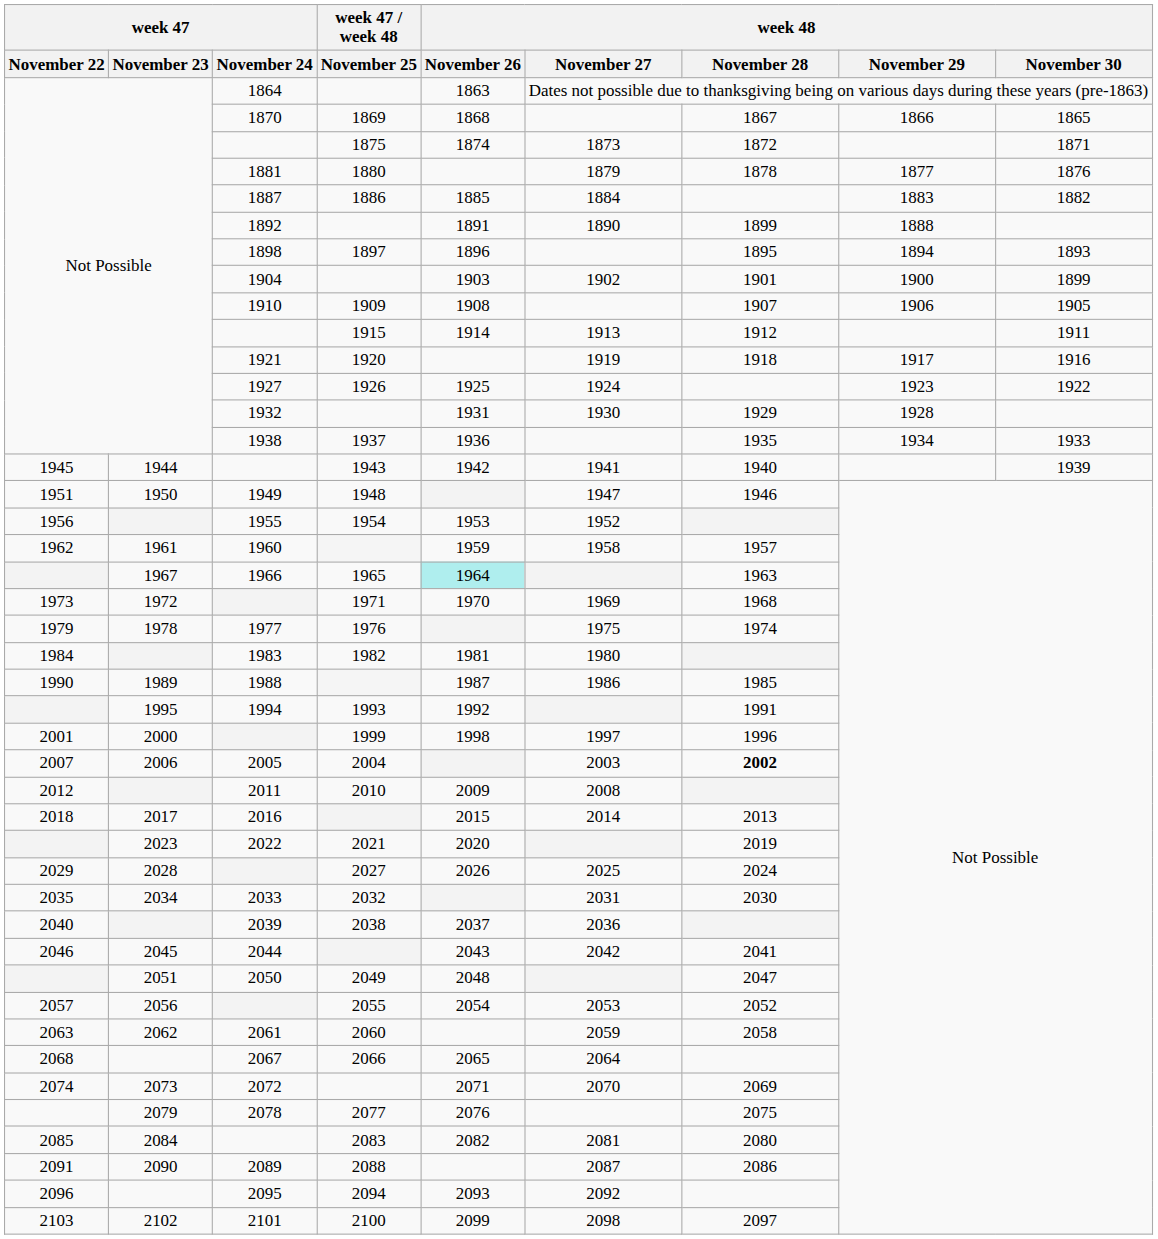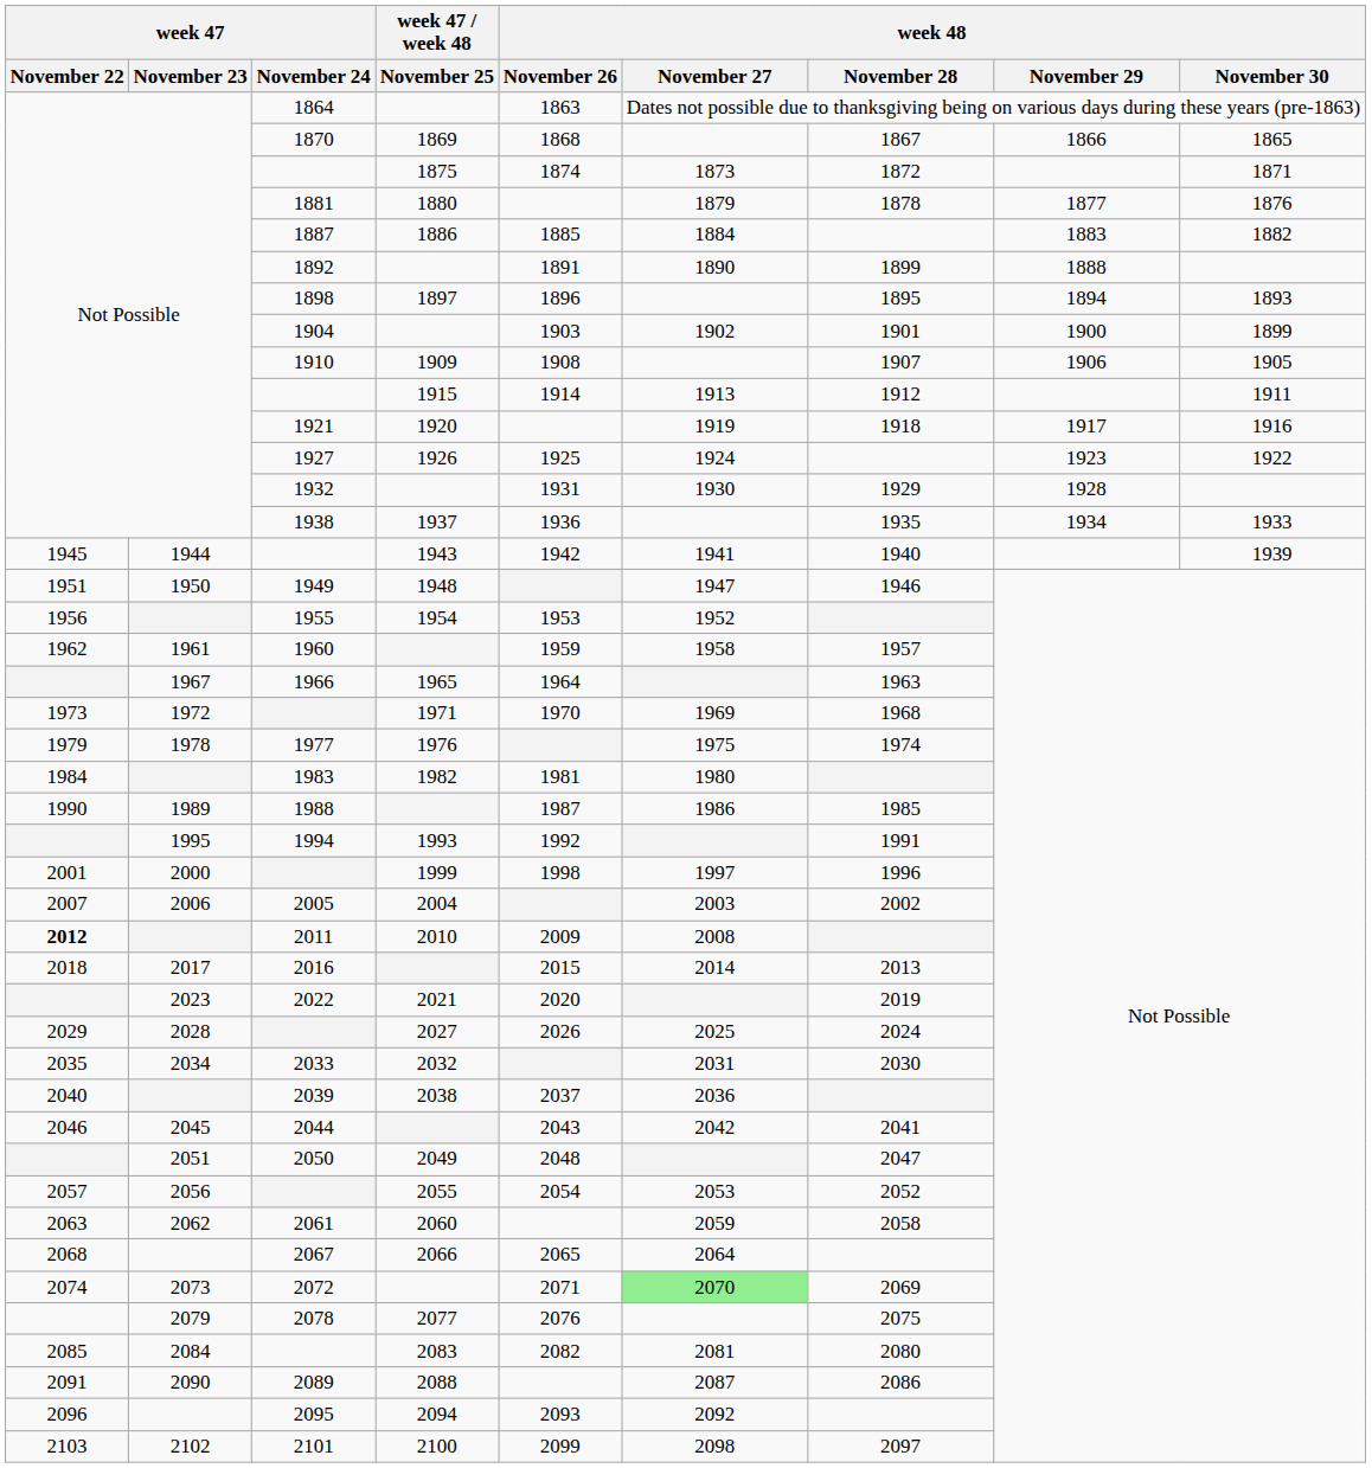1966 | week 48 / November 26: paleturquoise background -> no background
2005 | week 48 / November 28: bold -> normal
2011 | week 47 / November 22: normal -> bold
2072 | week 48 / November 27: no background -> lightgreen background
